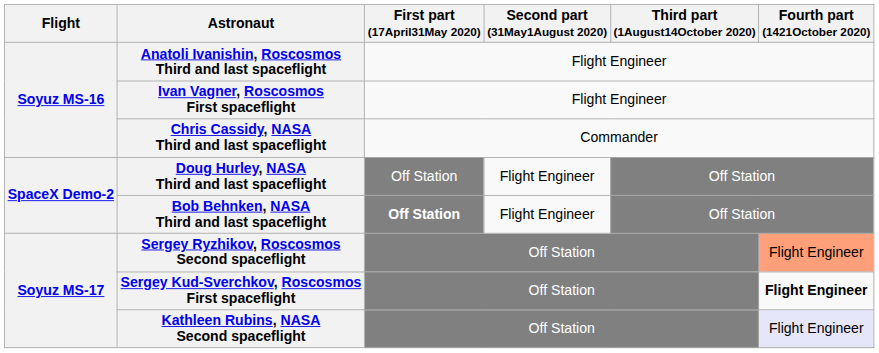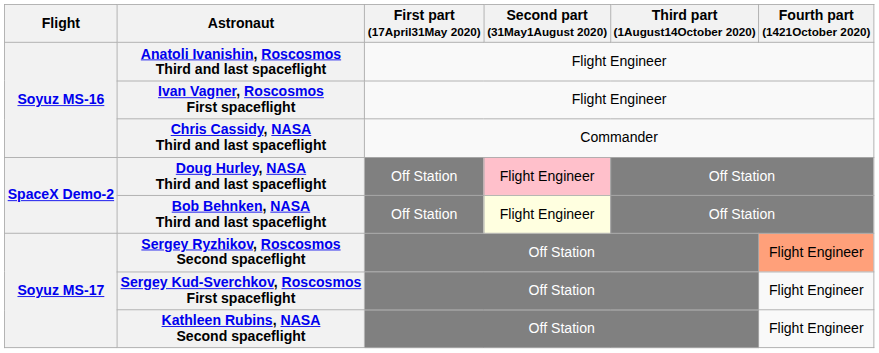Doug Hurley, NASA Third and last spaceflight | Second part (31May1August 2020): no background -> pink background
Bob Behnken, NASA Third and last spaceflight | First part (17April31May 2020): bold -> normal
Bob Behnken, NASA Third and last spaceflight | Second part (31May1August 2020): no background -> lightyellow background
Sergey Kud-Sverchkov, Roscosmos First spaceflight | Fourth part (1421October 2020): bold -> normal
Kathleen Rubins, NASA Second spaceflight | Fourth part (1421October 2020): lavender background -> no background
